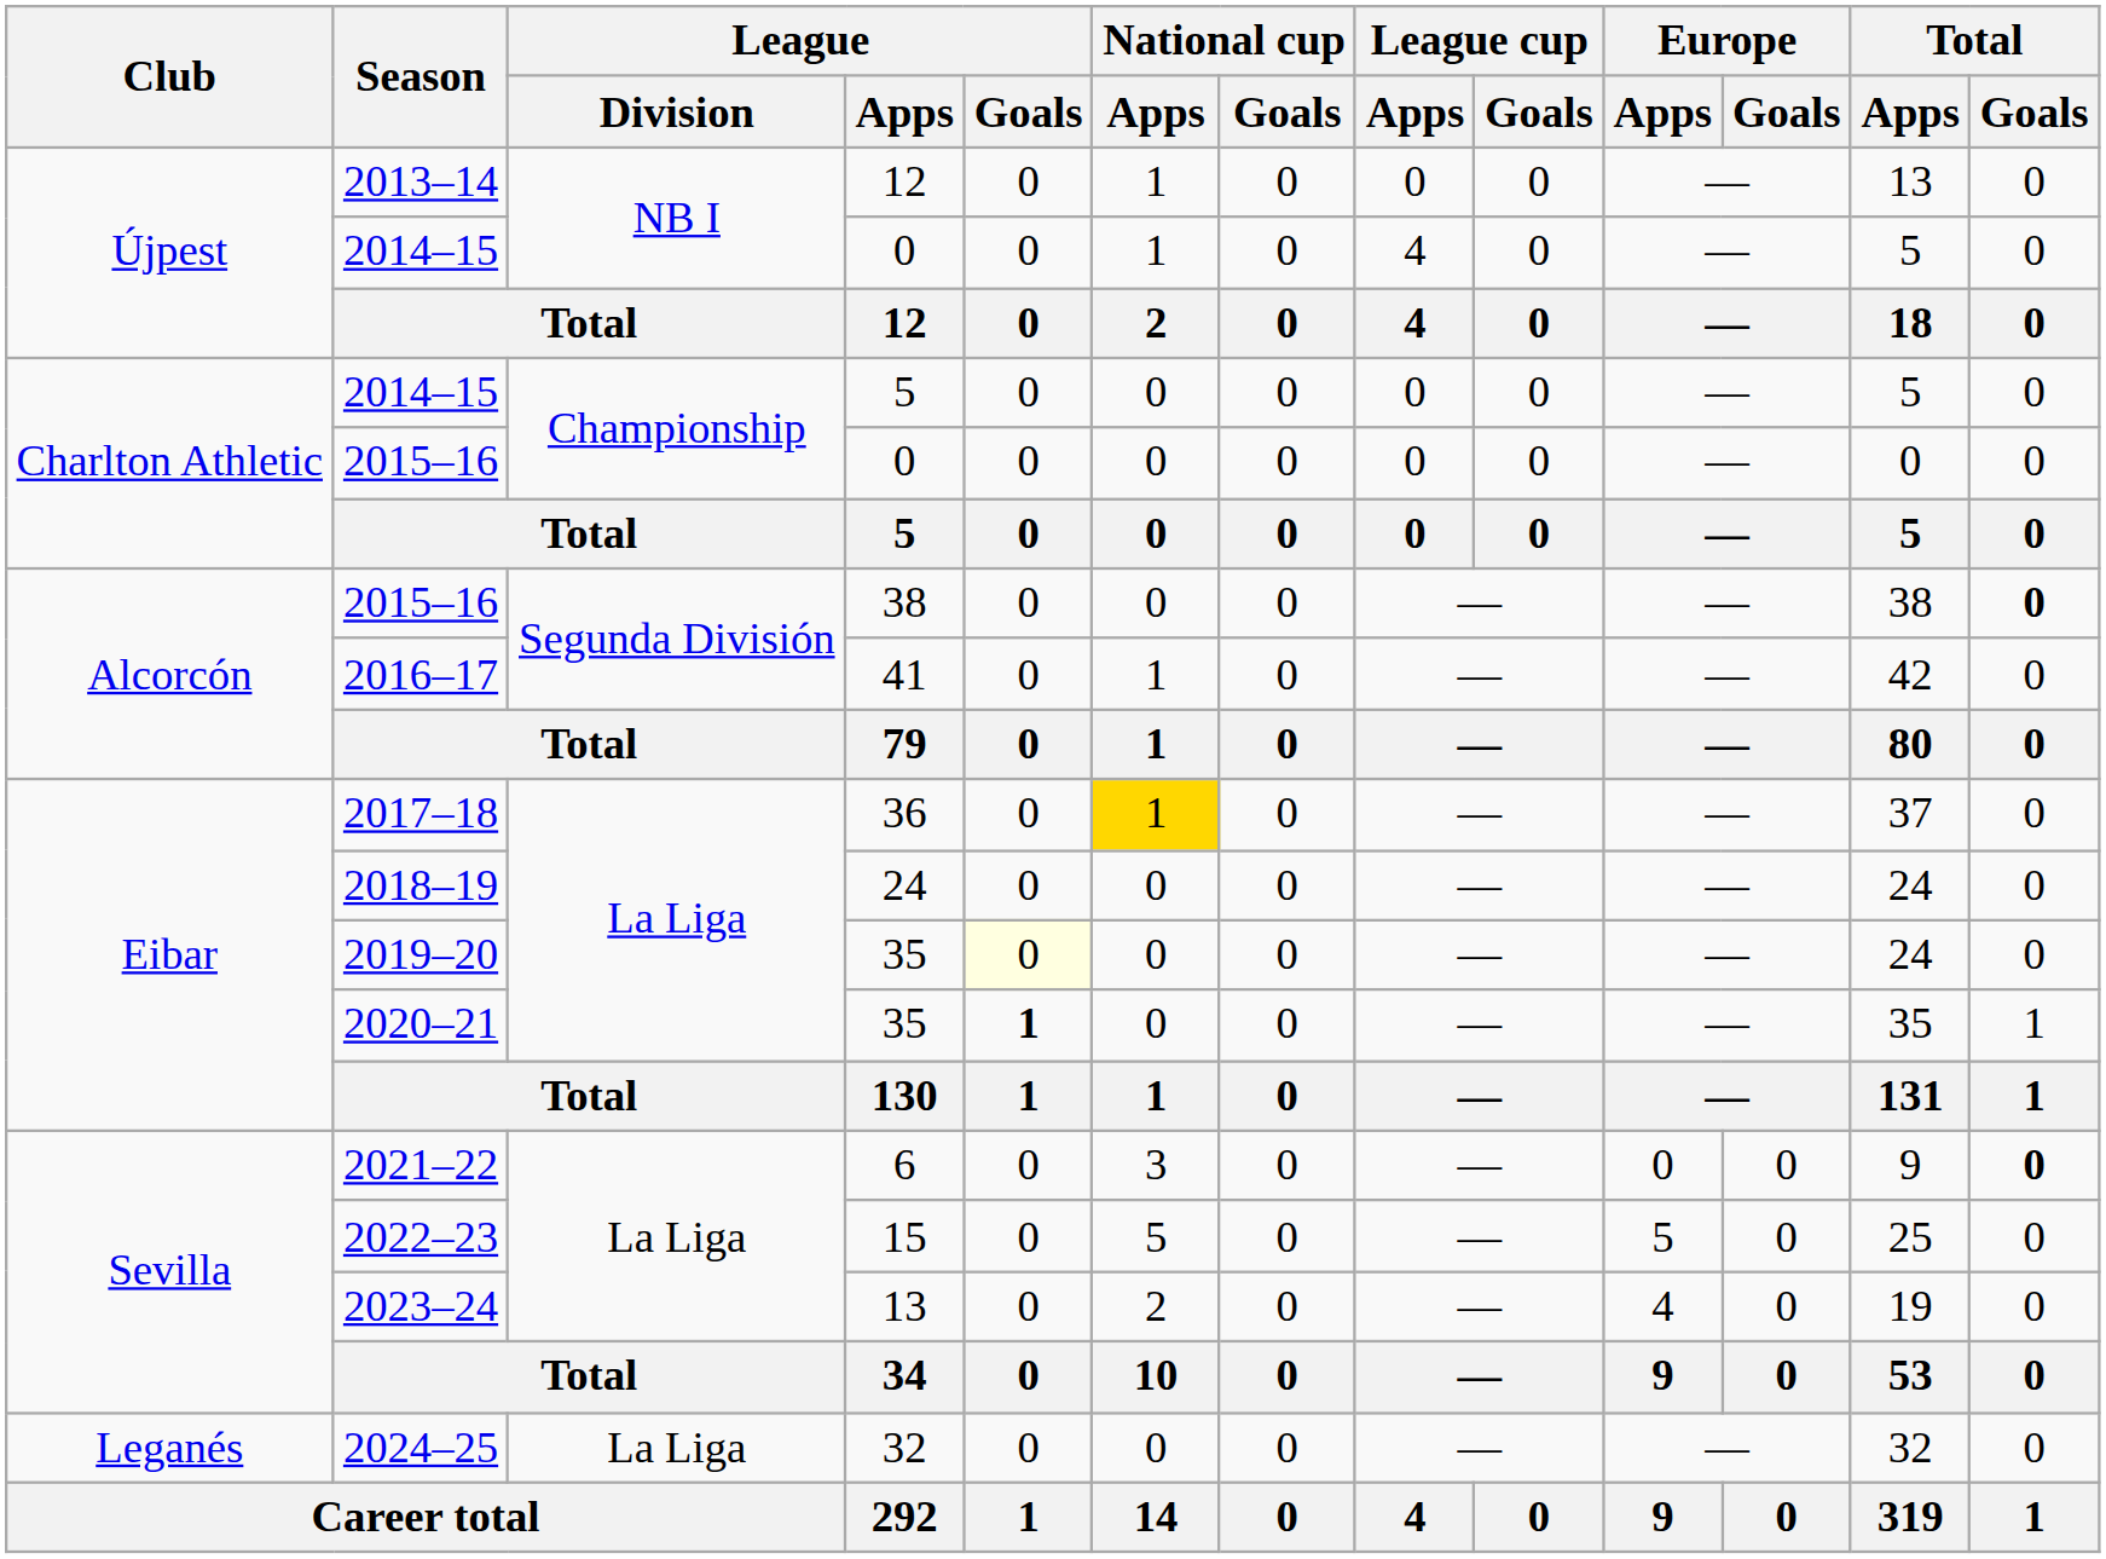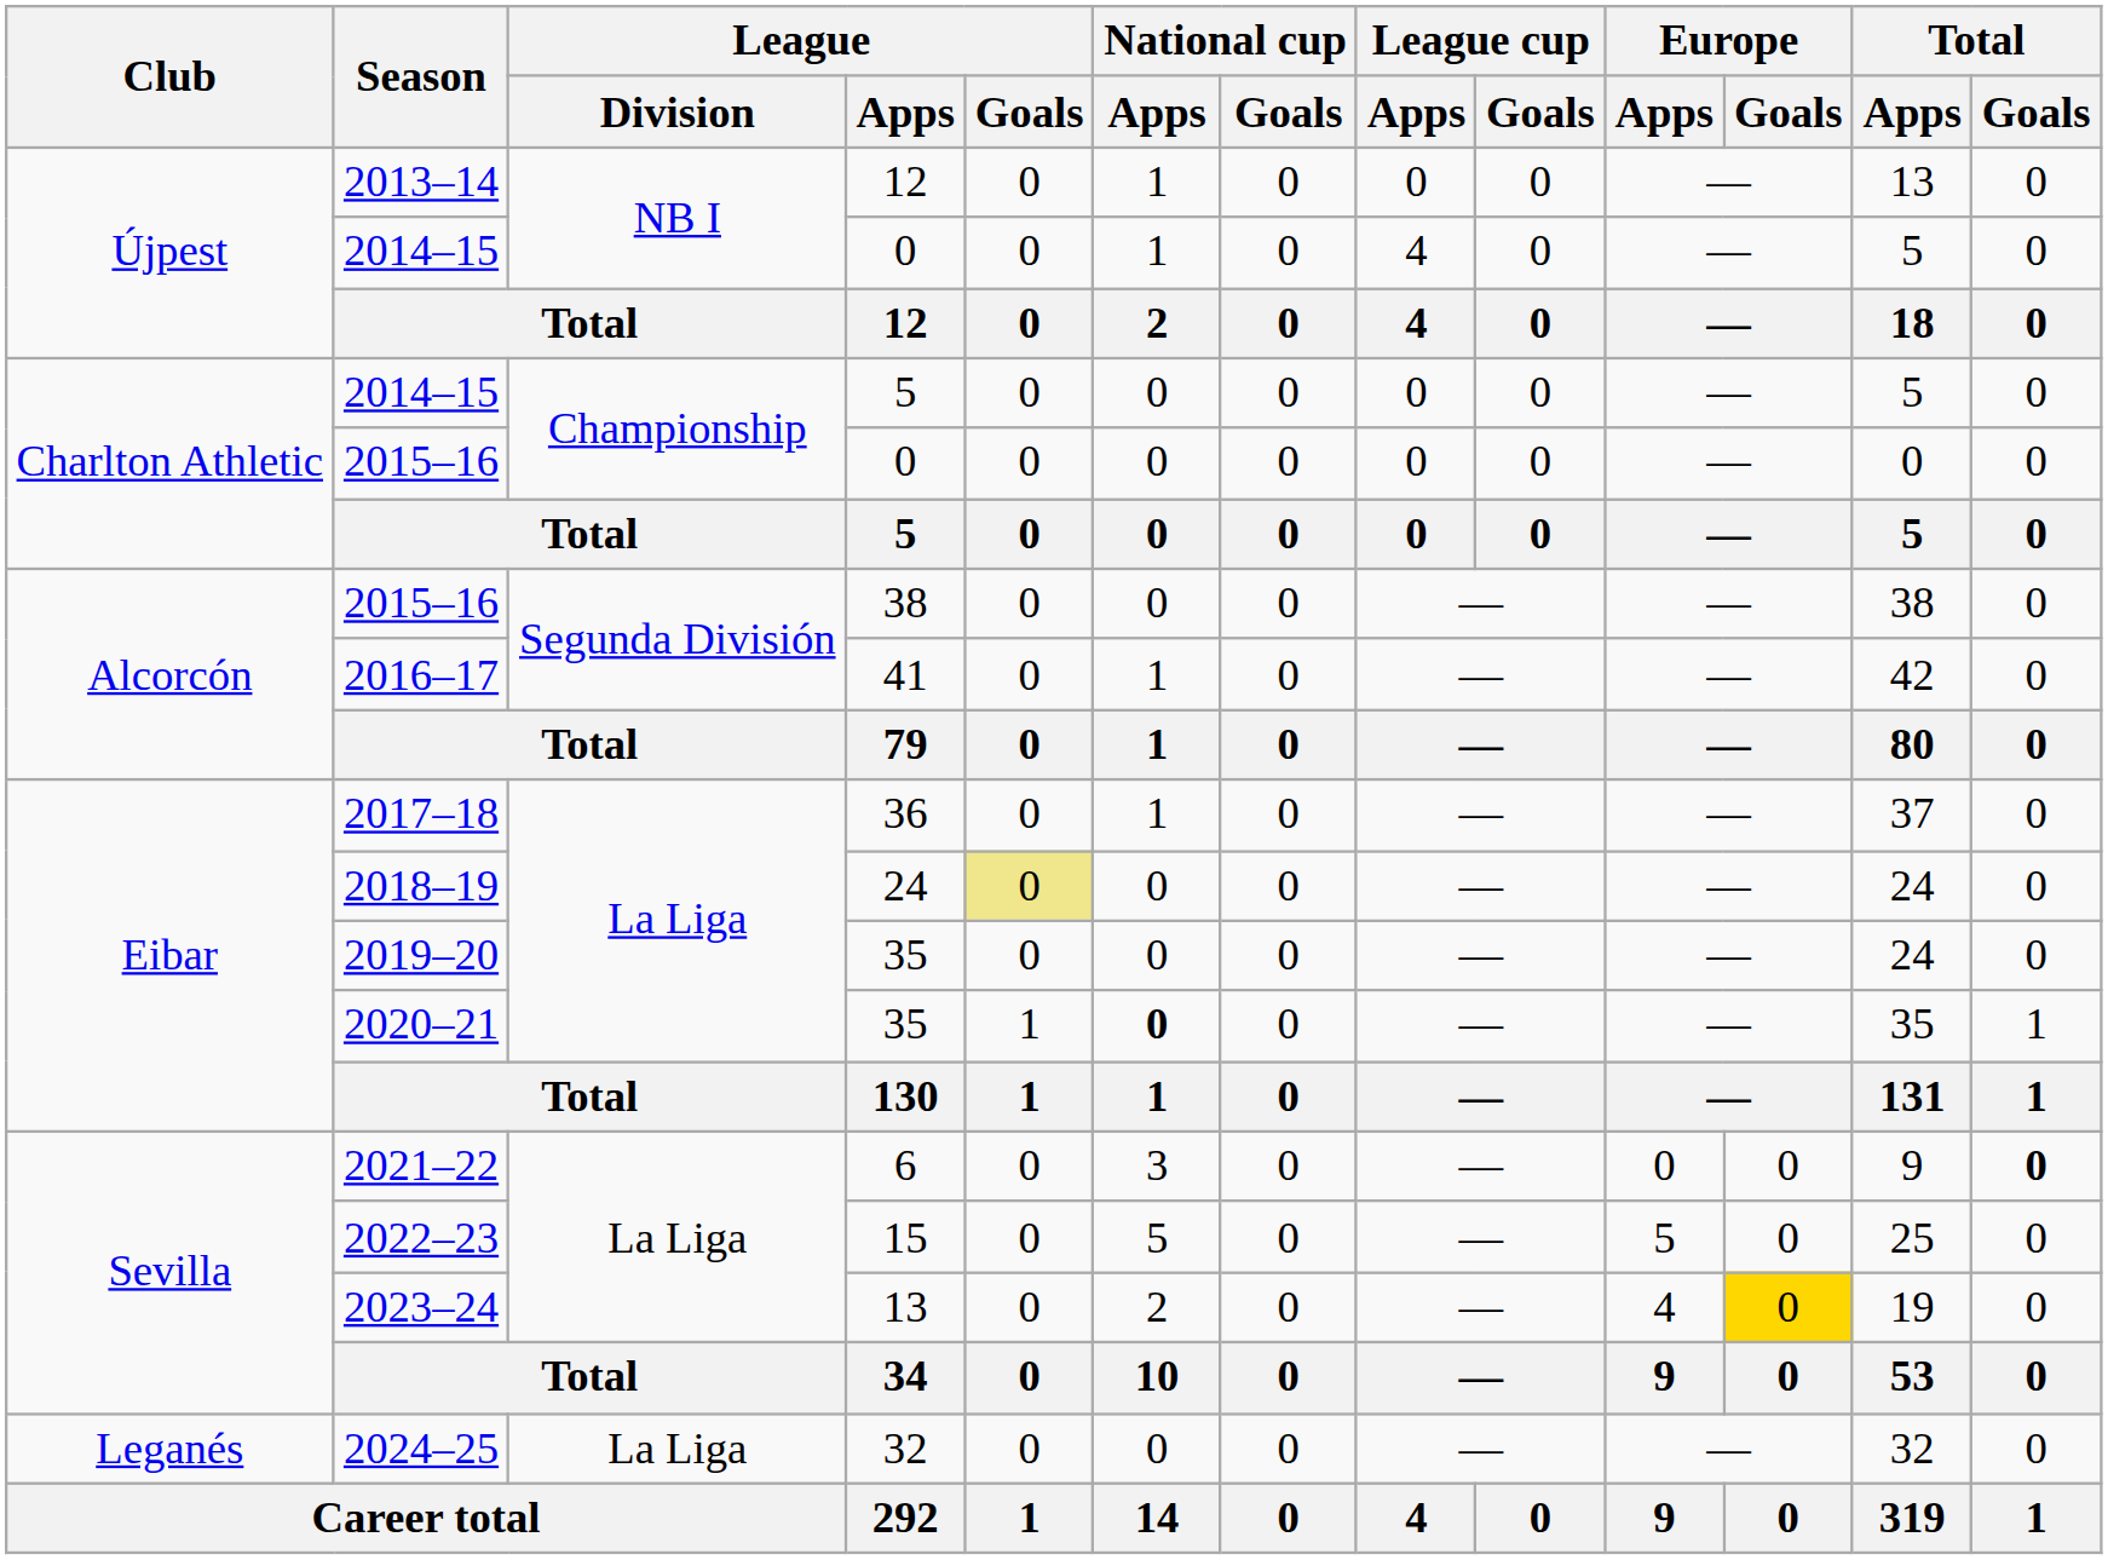2015–16 / 38 | Total / Goals: bold -> normal
2017–18 | National cup / Apps: gold background -> no background
2018–19 | League / Goals: no background -> khaki background
2019–20 | League / Goals: lightyellow background -> no background
2020–21 | League / Goals: bold -> normal
2020–21 | National cup / Apps: normal -> bold
2023–24 | Europe / Goals: no background -> gold background
